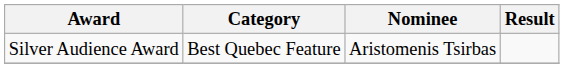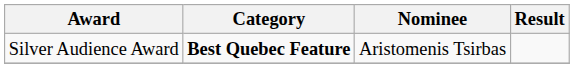Silver Audience Award | Category: normal -> bold
